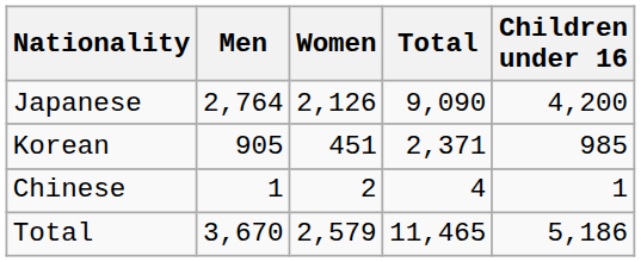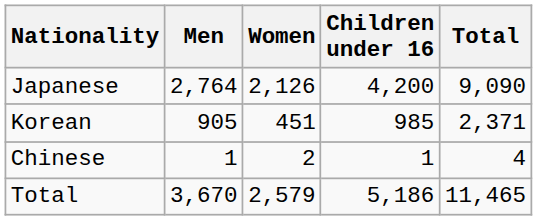columns swapped: Children under 16 <-> Total
